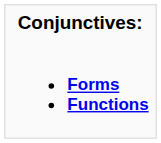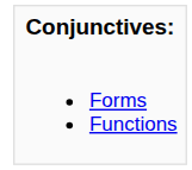row 2 | column 1: bold -> normal
